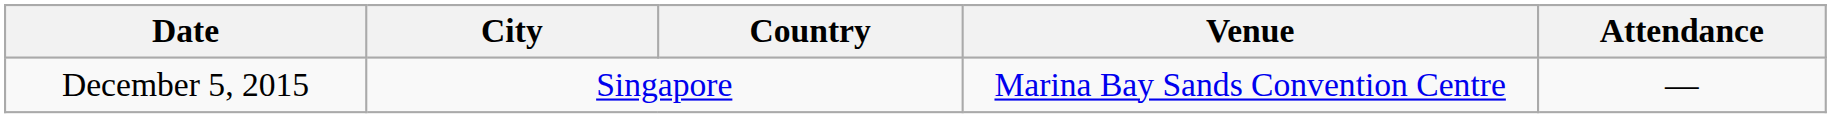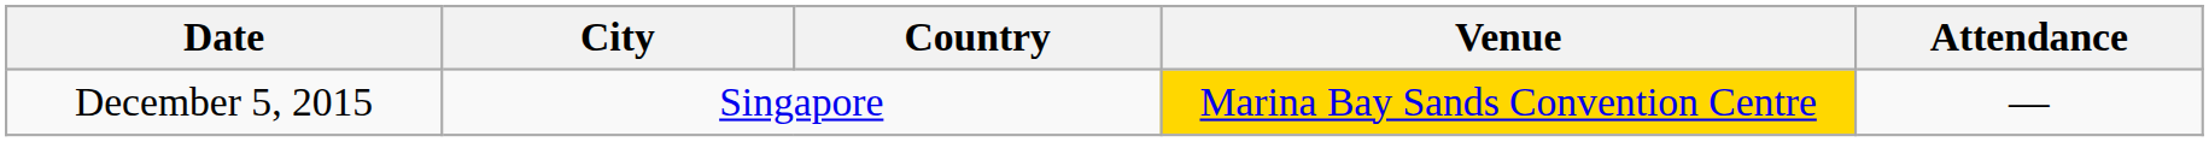December 5, 2015 | Venue: no background -> gold background
